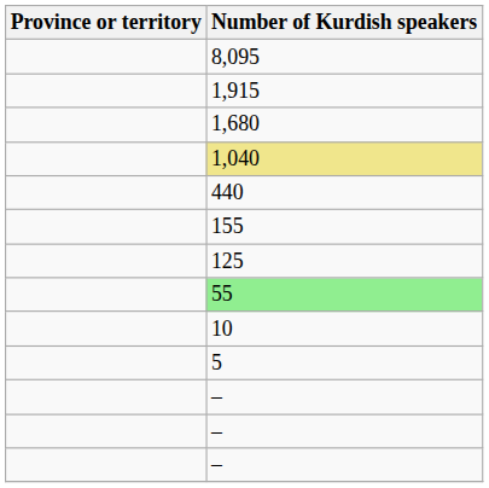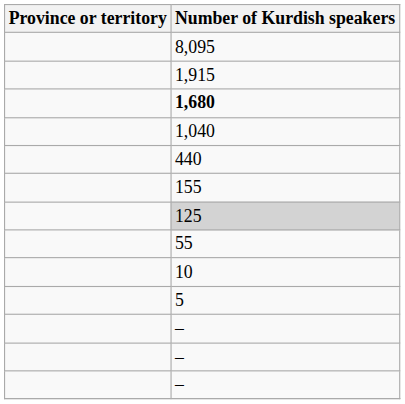row 4 | Number of Kurdish speakers: normal -> bold
row 5 | Number of Kurdish speakers: khaki background -> no background
row 8 | Number of Kurdish speakers: no background -> lightgrey background
row 9 | Number of Kurdish speakers: lightgreen background -> no background
